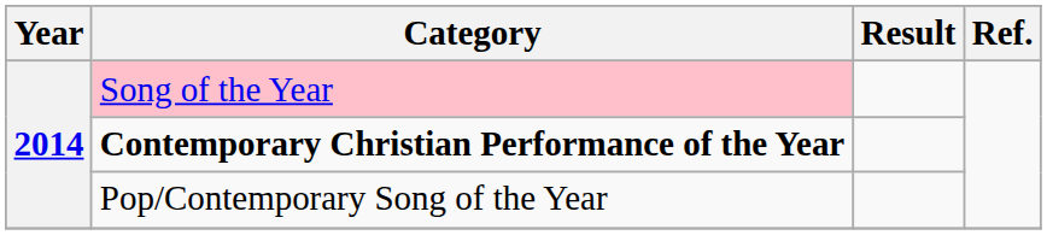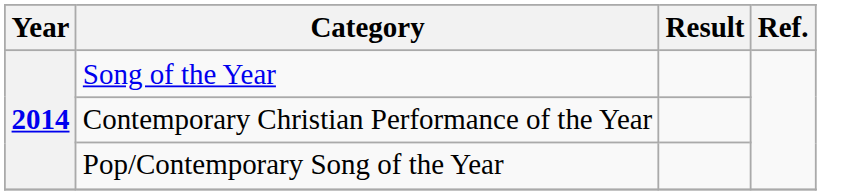Song of the Year | Category: pink background -> no background
Contemporary Christian Performance of the Year | Category: bold -> normal
